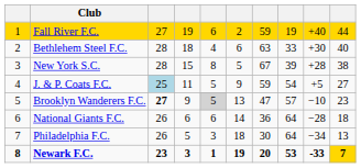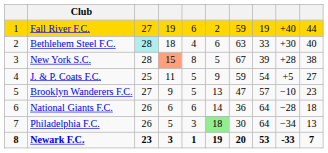Bethlehem Steel F.C. | column 3: no background -> paleturquoise background
New York S.C. | column 4: no background -> lightsalmon background
J. & P. Coats F.C. | column 3: lightblue background -> no background
Brooklyn Wanderers F.C. | column 3: bold -> normal
Brooklyn Wanderers F.C. | column 5: lightgrey background -> no background
Philadelphia F.C. | column 6: no background -> lightgreen background
Newark F.C. | column 10: gold background -> no background
